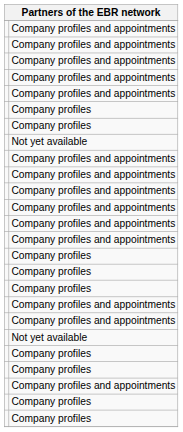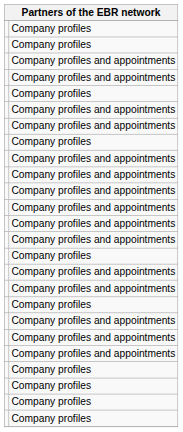row 2 | column 2: Company profiles and appointments -> Company profiles
row 3 | column 2: Company profiles and appointments -> Company profiles
row 6 | column 2: Company profiles and appointments -> Company profiles
row 7 | column 2: Company profiles -> Company profiles and appointments
row 8 | column 2: Company profiles -> Company profiles and appointments
row 9 | column 2: Not yet available -> Company profiles
row 17 | column 2: Company profiles -> Company profiles and appointments
row 18 | column 2: Company profiles -> Company profiles and appointments
row 19 | column 2: Company profiles and appointments -> Company profiles
row 21 | column 2: Not yet available -> Company profiles and appointments
row 22 | column 2: Company profiles -> Company profiles and appointments
row 24 | column 2: Company profiles and appointments -> Company profiles
